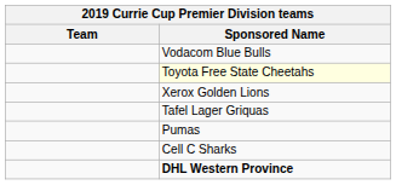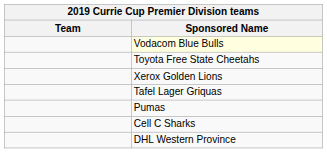Vodacom Blue Bulls | Sponsored Name: no background -> lightyellow background
Toyota Free State Cheetahs | Sponsored Name: lightyellow background -> no background
DHL Western Province | Sponsored Name: bold -> normal
